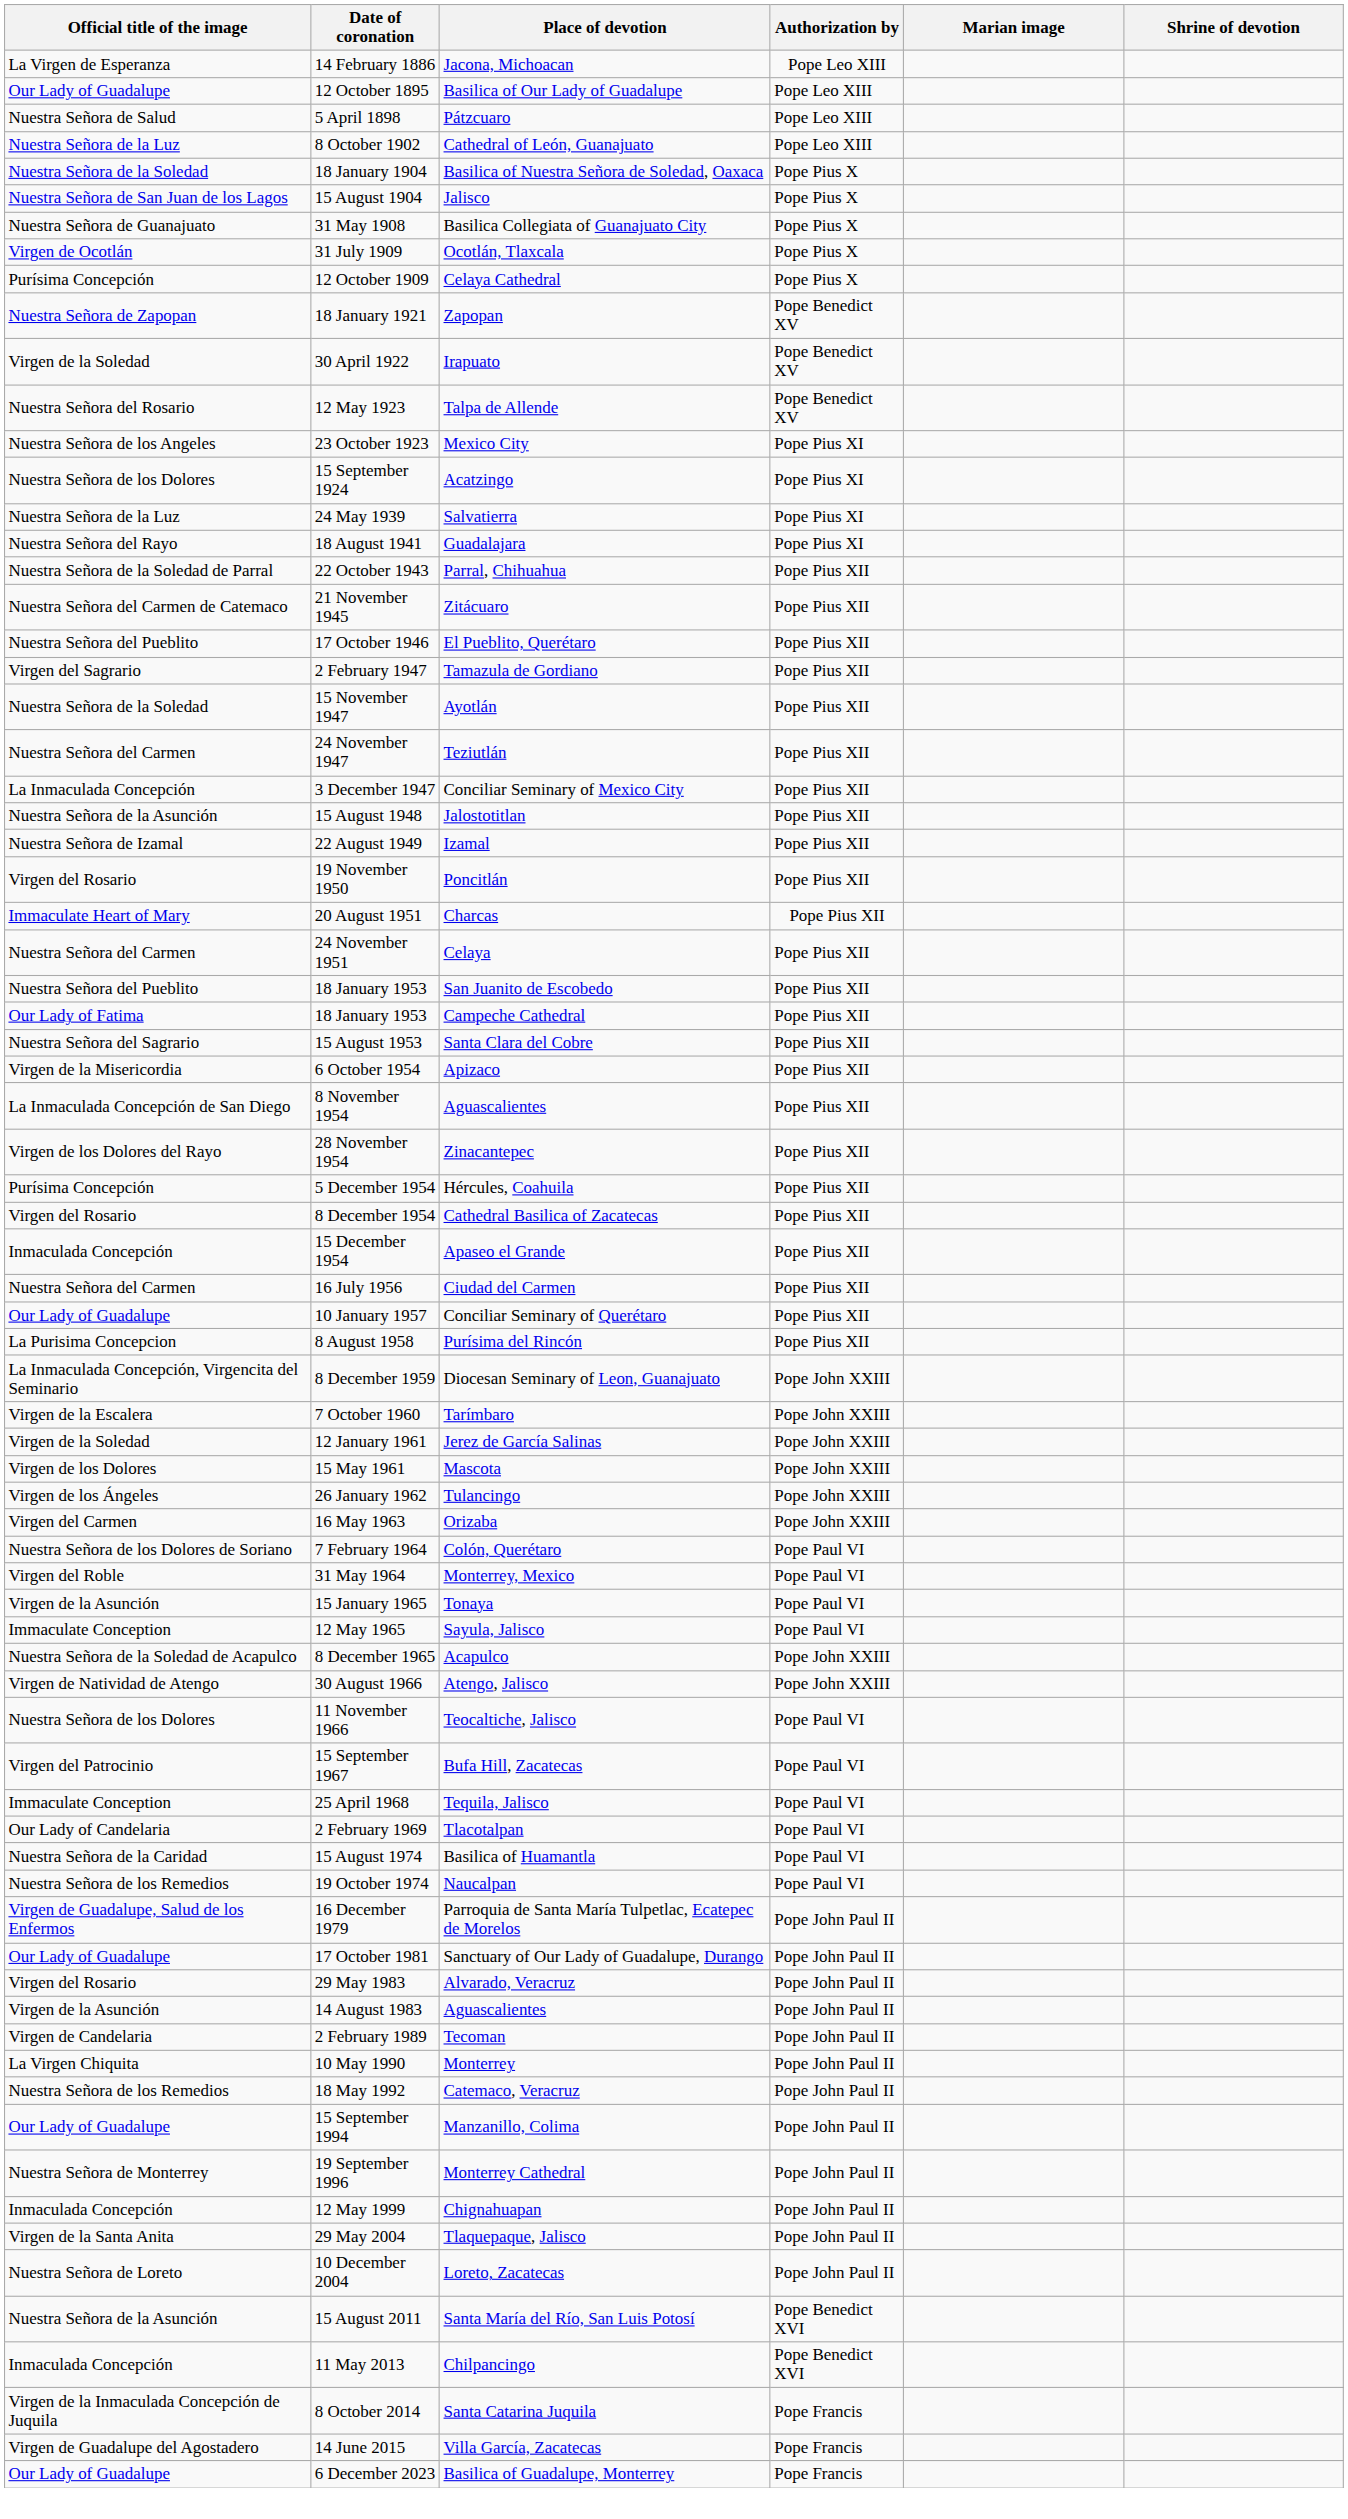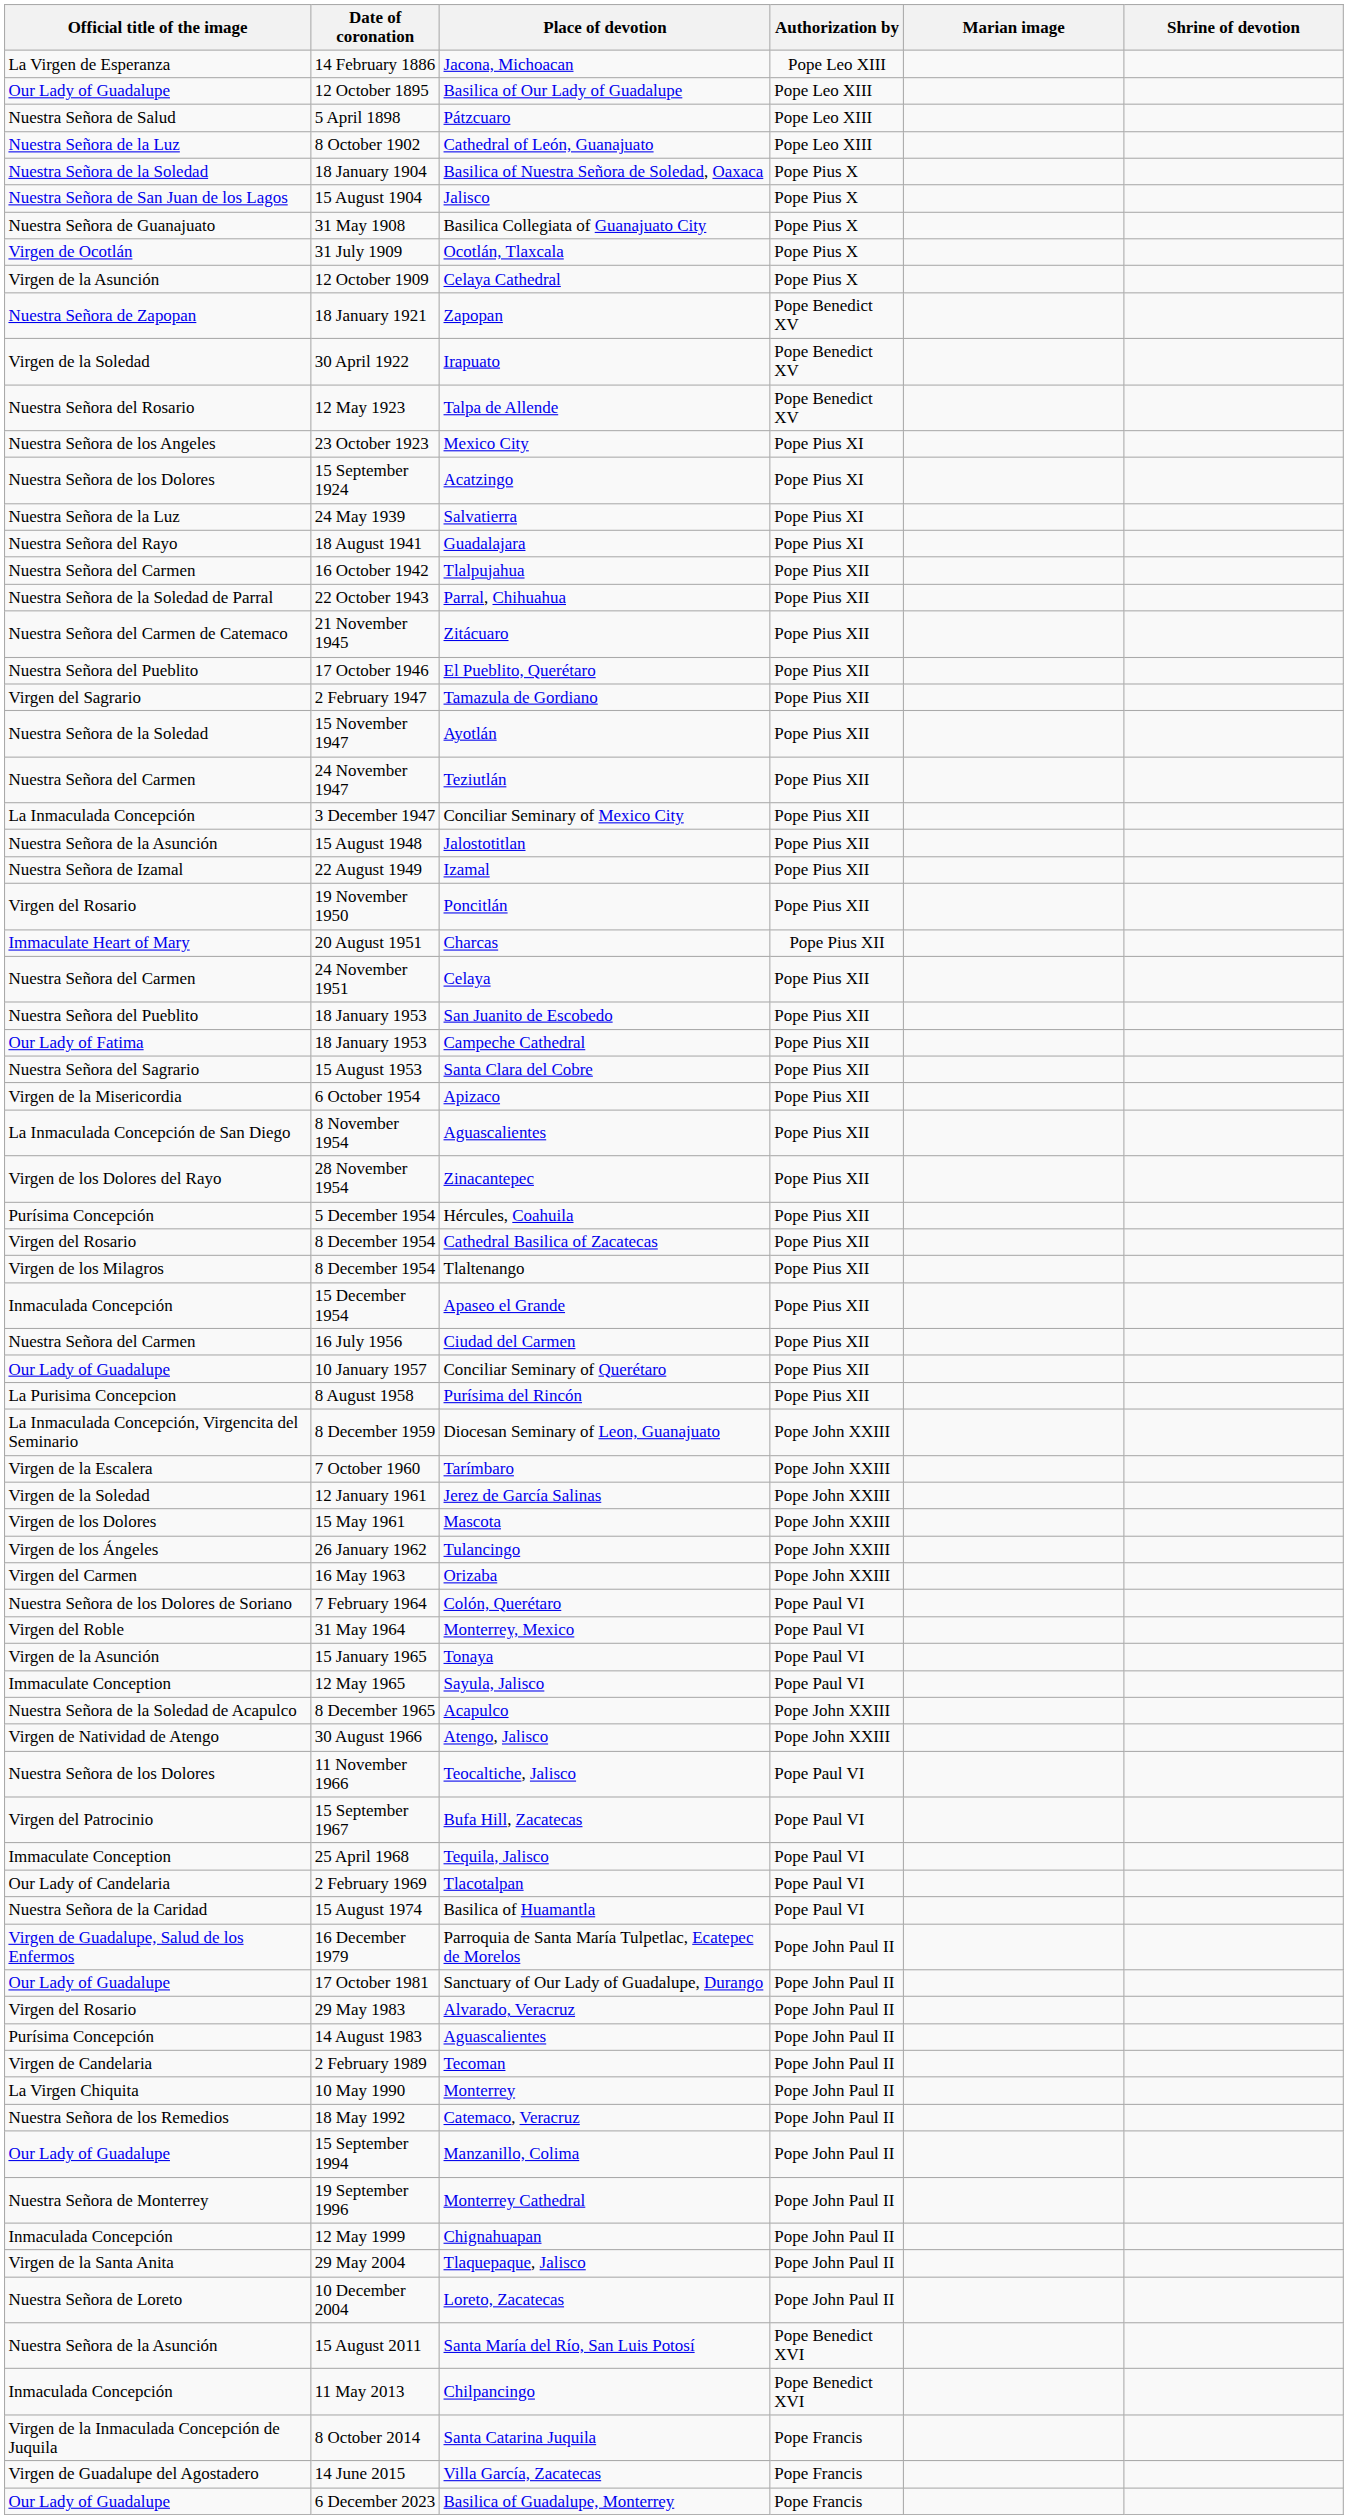Celaya Cathedral | Official title of the image: Purísima Concepción -> Virgen de la Asunción
+ row: Nuestra Señora del Carmen | 16 October 1942 | Tlalpujahua | Pope Pius XII
+ row: Virgen de los Milagros | 8 December 1954 | Tlaltenango | Pope Pius XII
- row: Nuestra Señora de los Remedios | 19 October 1974 | Naucalpan | Pope Paul VI
14 August 1983 / Aguascalientes | Official title of the image: Virgen de la Asunción -> Purísima Concepción
